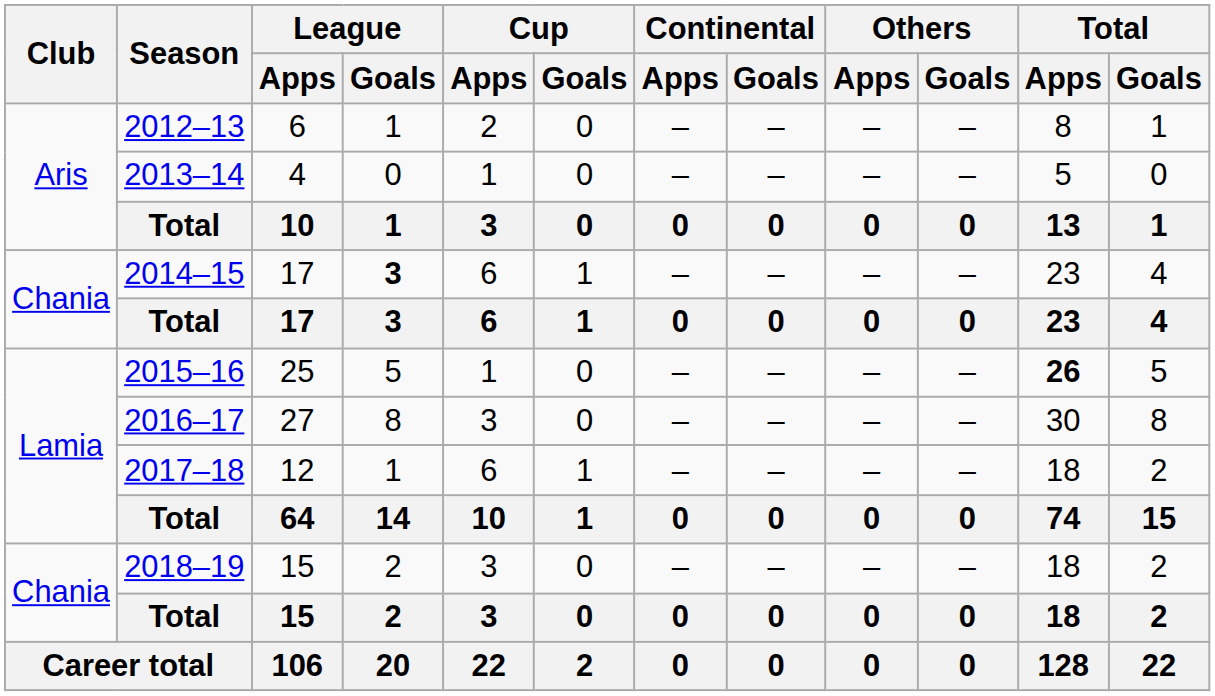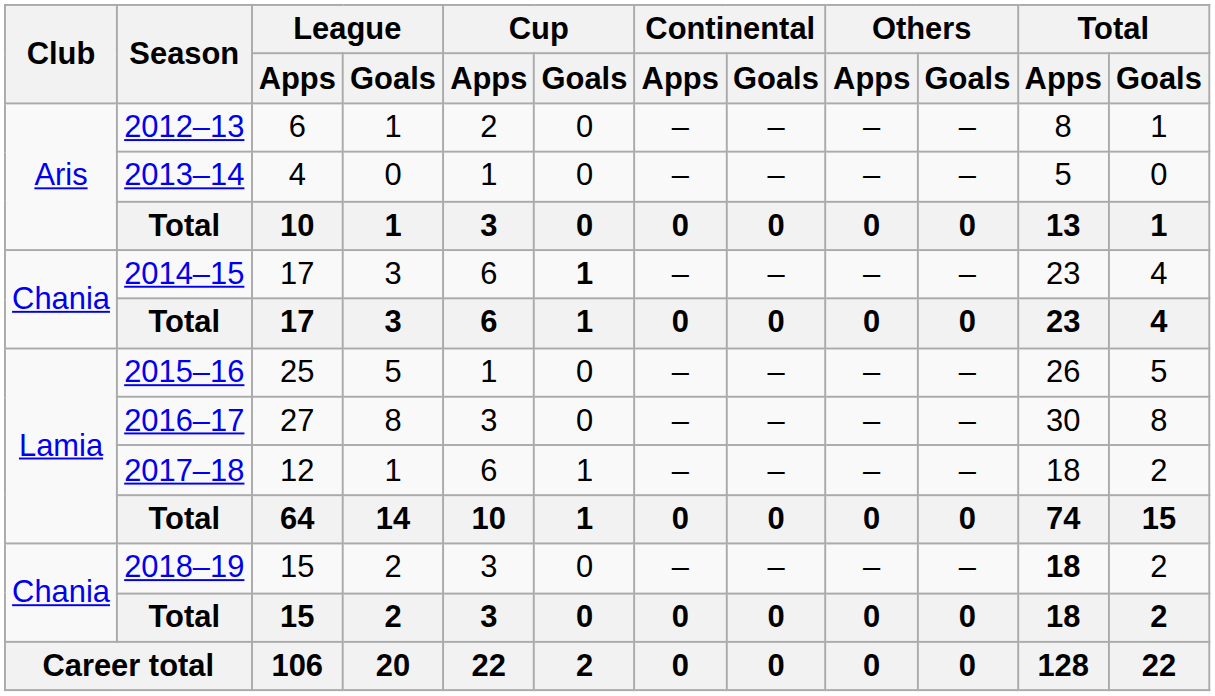2014–15 | League / Goals: bold -> normal
2014–15 | Cup / Goals: normal -> bold
2015–16 | Total / Apps: bold -> normal
2018–19 | Total / Apps: normal -> bold
